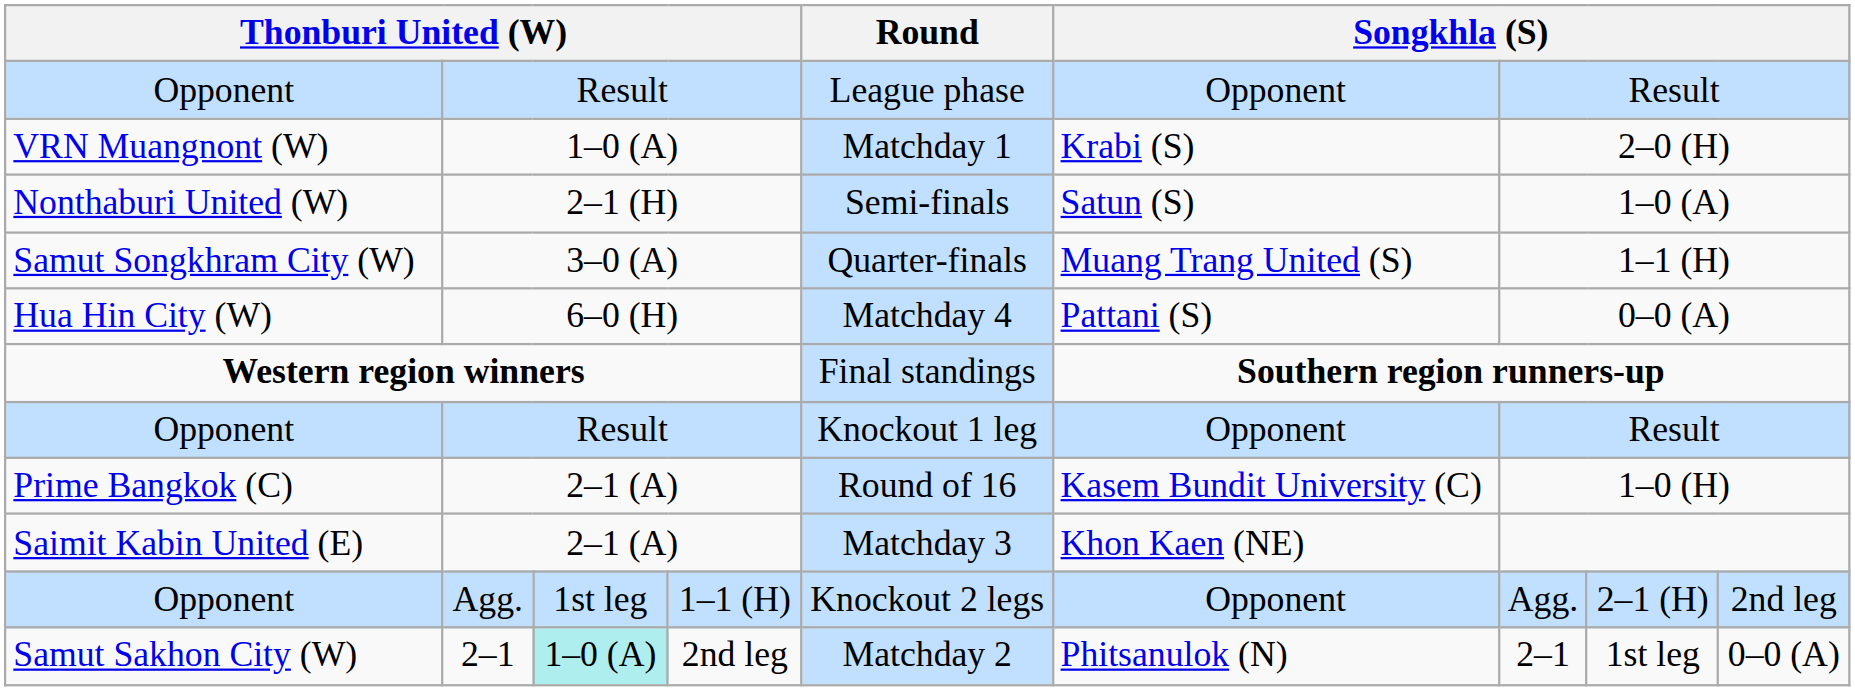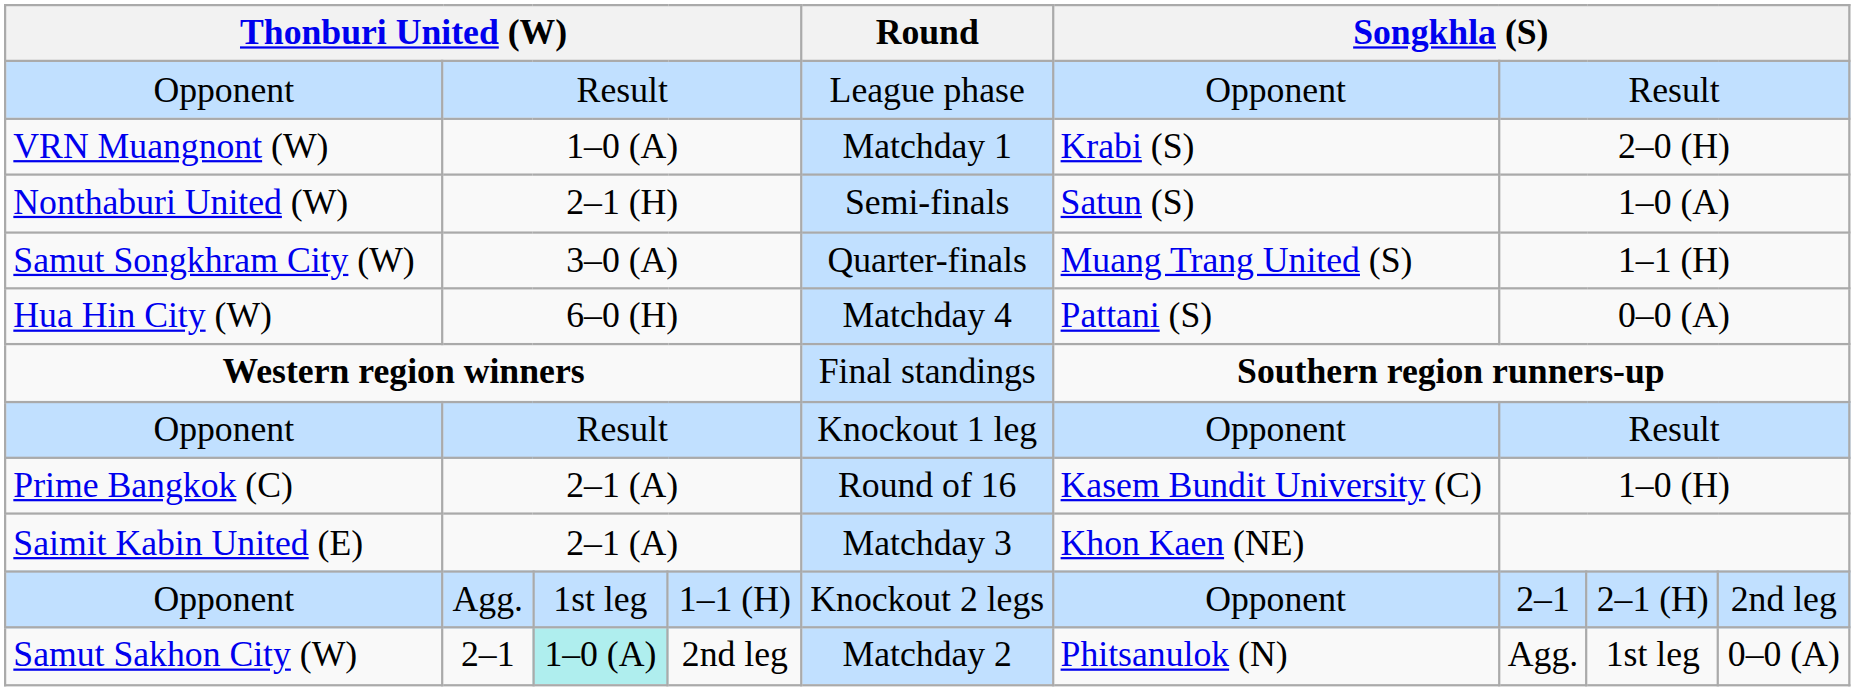Opponent / Agg. | column 7: Agg. -> 2–1
Samut Sakhon City (W) | column 7: 2–1 -> Agg.
